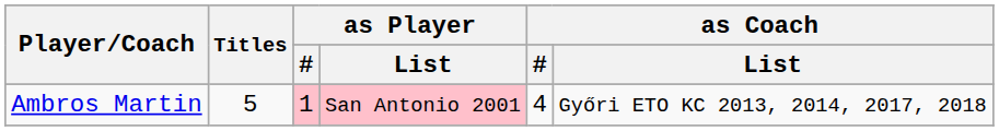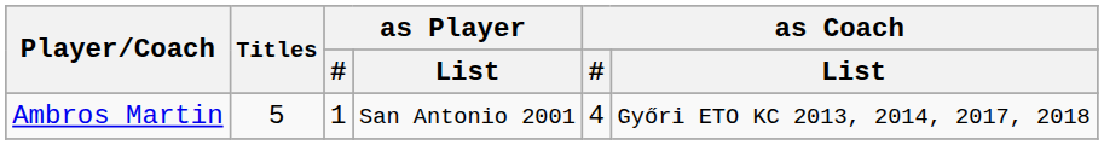Ambros Martin | as Player / #: pink background -> no background
Ambros Martin | as Player / List: pink background -> no background
